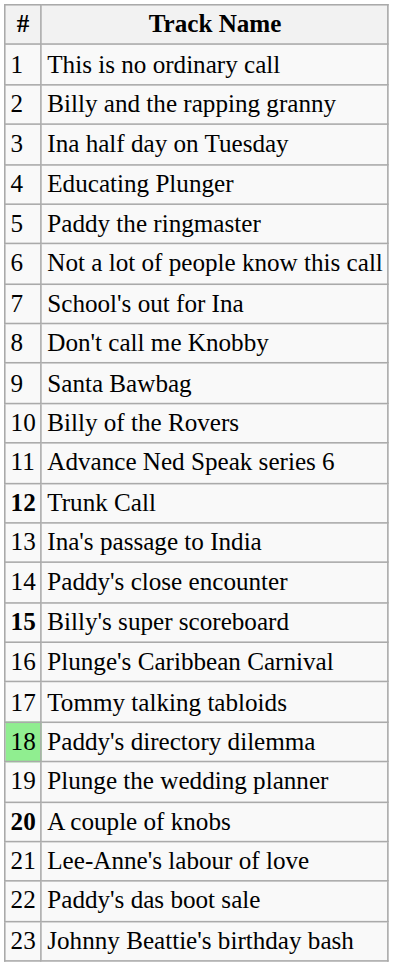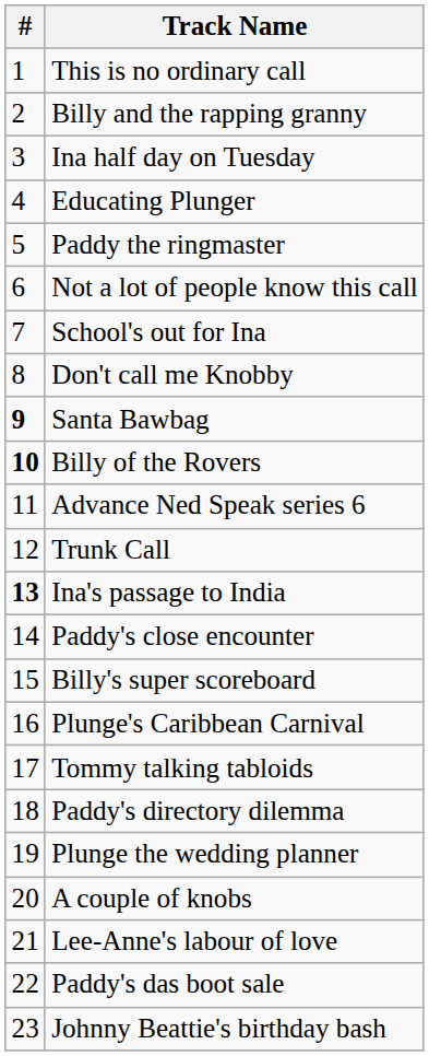Santa Bawbag | #: normal -> bold
Billy of the Rovers | #: normal -> bold
Trunk Call | #: bold -> normal
Ina's passage to India | #: normal -> bold
Billy's super scoreboard | #: bold -> normal
Paddy's directory dilemma | #: lightgreen background -> no background
A couple of knobs | #: bold -> normal
